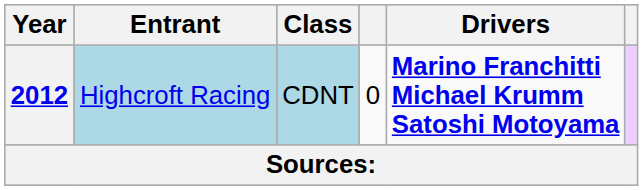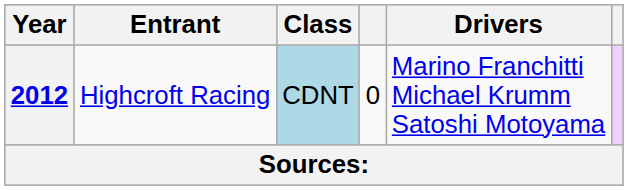2012 | Entrant: lightblue background -> no background
2012 | Drivers: bold -> normal
